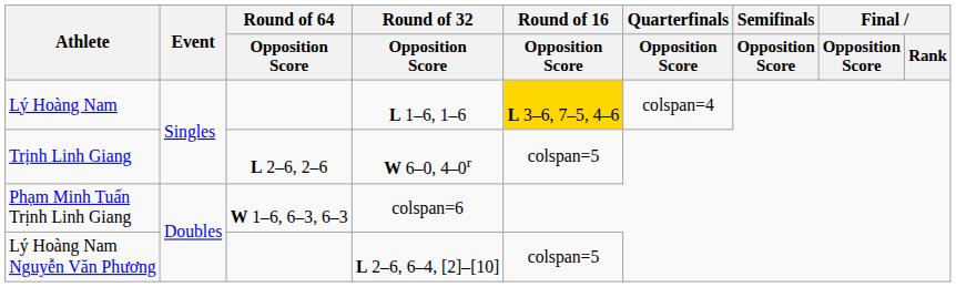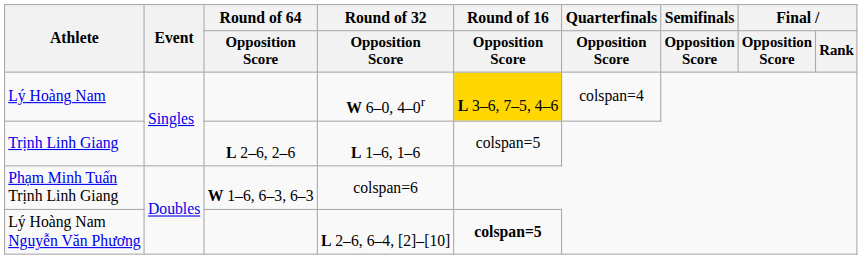Lý Hoàng Nam | Round of 32 / Opposition Score: L 1–6, 1–6 -> W 6–0, 4–0r
Trịnh Linh Giang | Round of 32 / Opposition Score: W 6–0, 4–0r -> L 1–6, 1–6
Lý Hoàng Nam Nguyễn Văn Phương | Round of 16 / Opposition Score: normal -> bold
